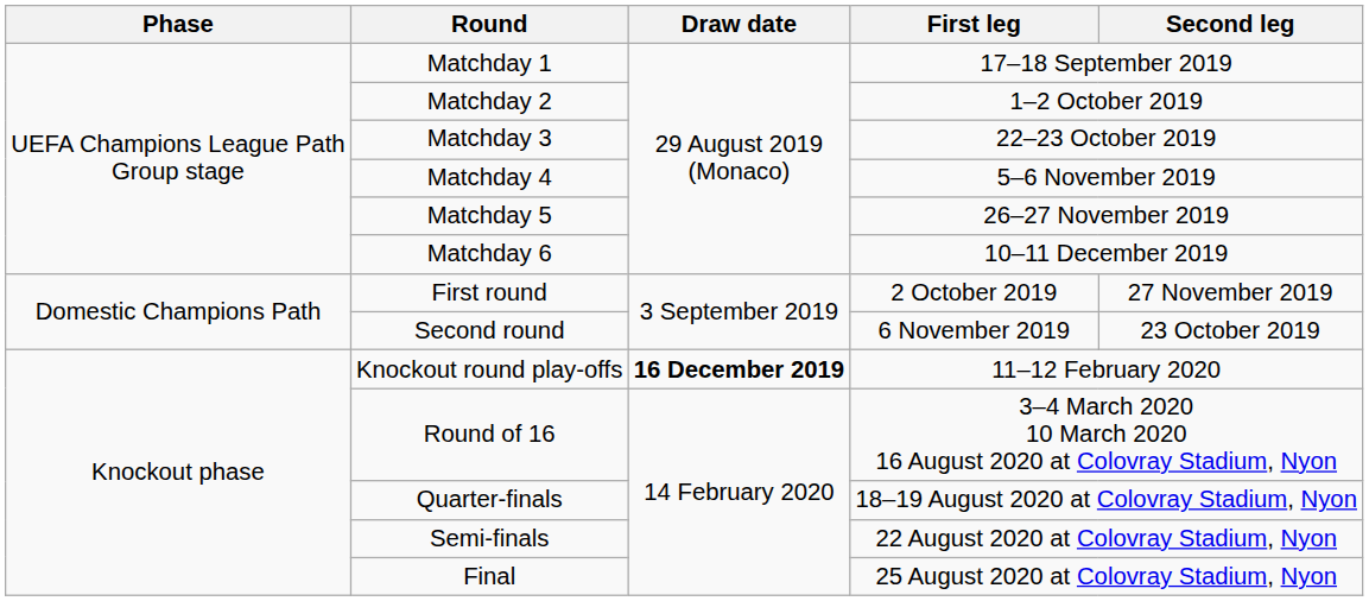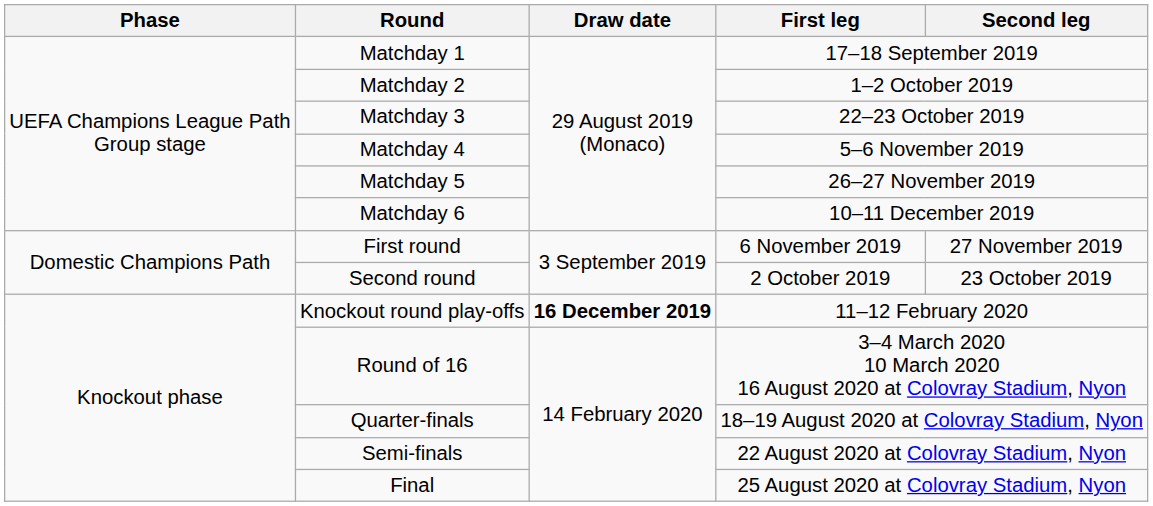First round | First leg: 2 October 2019 -> 6 November 2019
Second round | First leg: 6 November 2019 -> 2 October 2019
